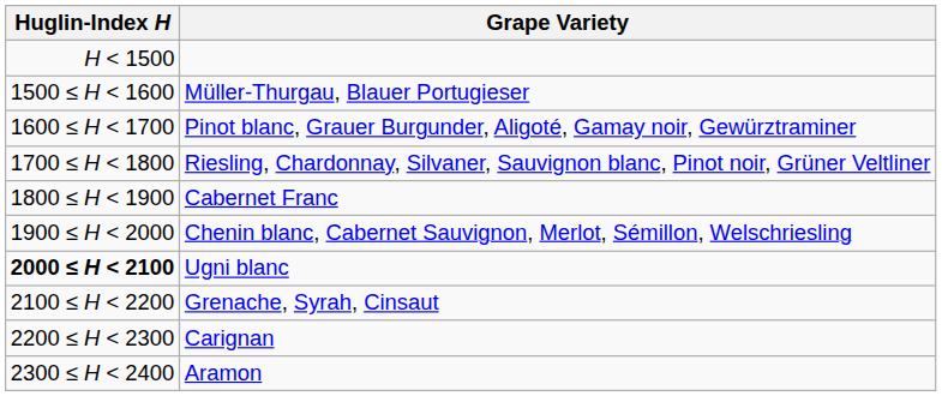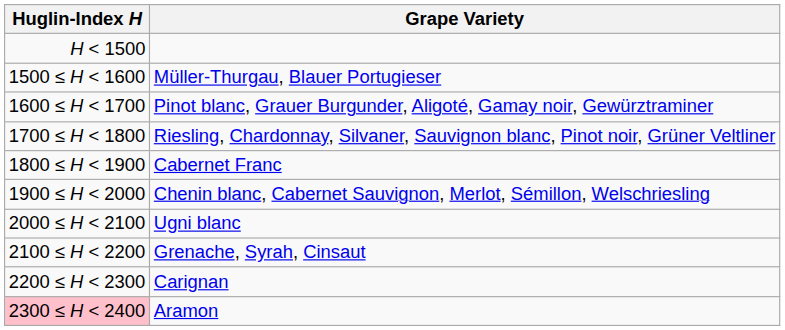Ugni blanc | Huglin-Index H: bold -> normal
Aramon | Huglin-Index H: no background -> pink background
